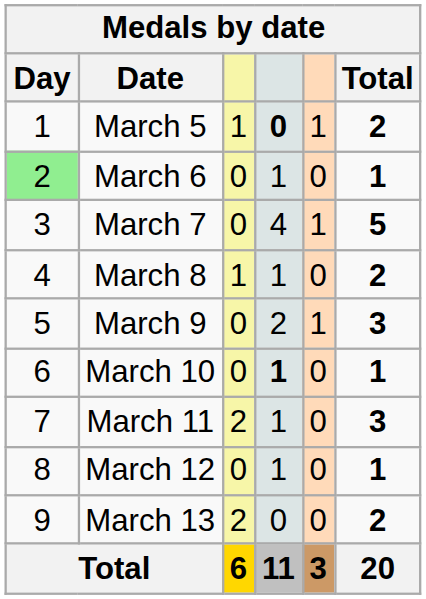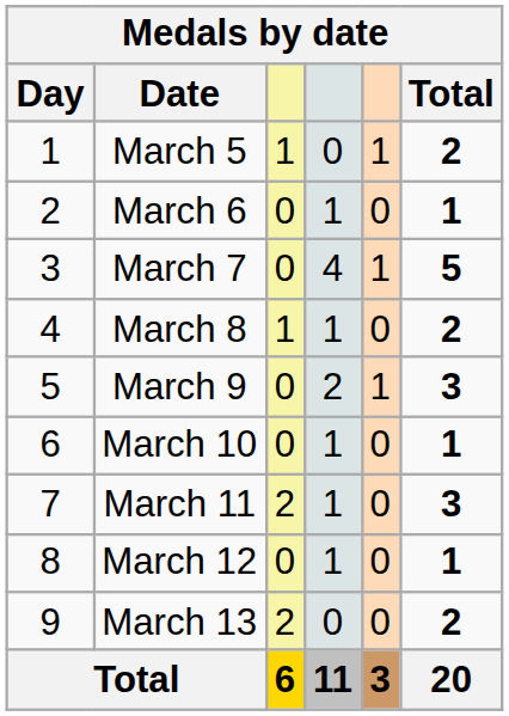March 5 | column 4: bold -> normal
March 6 | Day: lightgreen background -> no background
March 10 | column 4: bold -> normal
